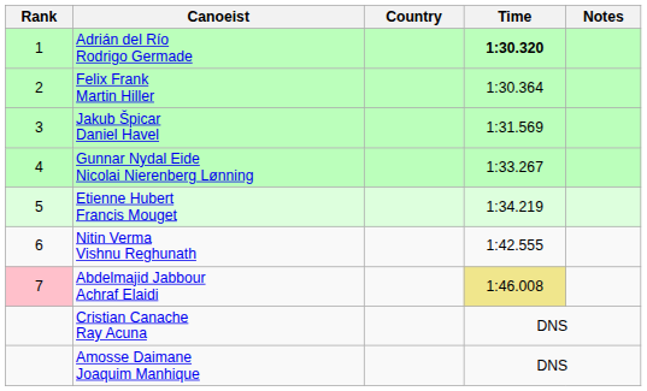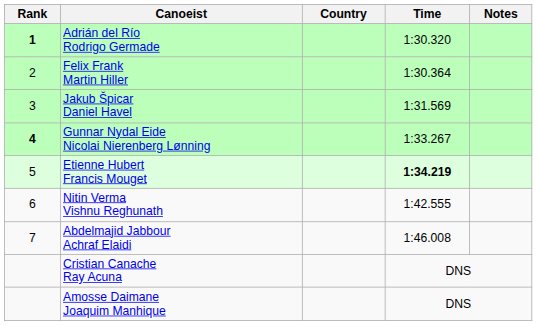Adrián del Río Rodrigo Germade | Rank: normal -> bold
Adrián del Río Rodrigo Germade | Time: bold -> normal
Gunnar Nydal Eide Nicolai Nierenberg Lønning | Rank: normal -> bold
Etienne Hubert Francis Mouget | Time: normal -> bold
Abdelmajid Jabbour Achraf Elaidi | Rank: pink background -> no background
Abdelmajid Jabbour Achraf Elaidi | Time: khaki background -> no background
